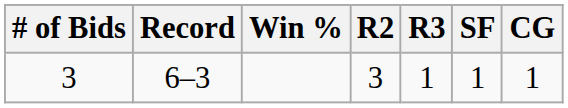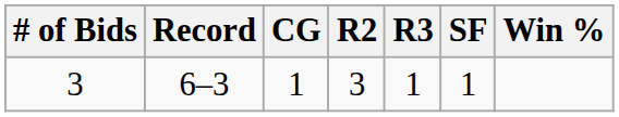columns swapped: Win % <-> CG
